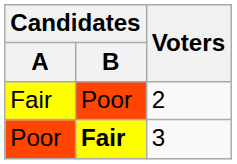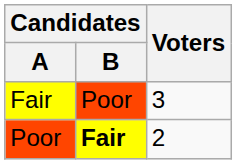row 3 | Voters: 2 -> 3
row 4 | Voters: 3 -> 2
